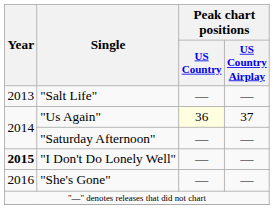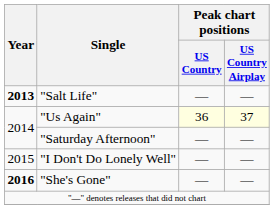"Salt Life" | Year: normal -> bold
"Us Again" | Peak chart positions / US Country Airplay: no background -> lightyellow background
"I Don't Do Lonely Well" | Year: bold -> normal
"She's Gone" | Year: normal -> bold
